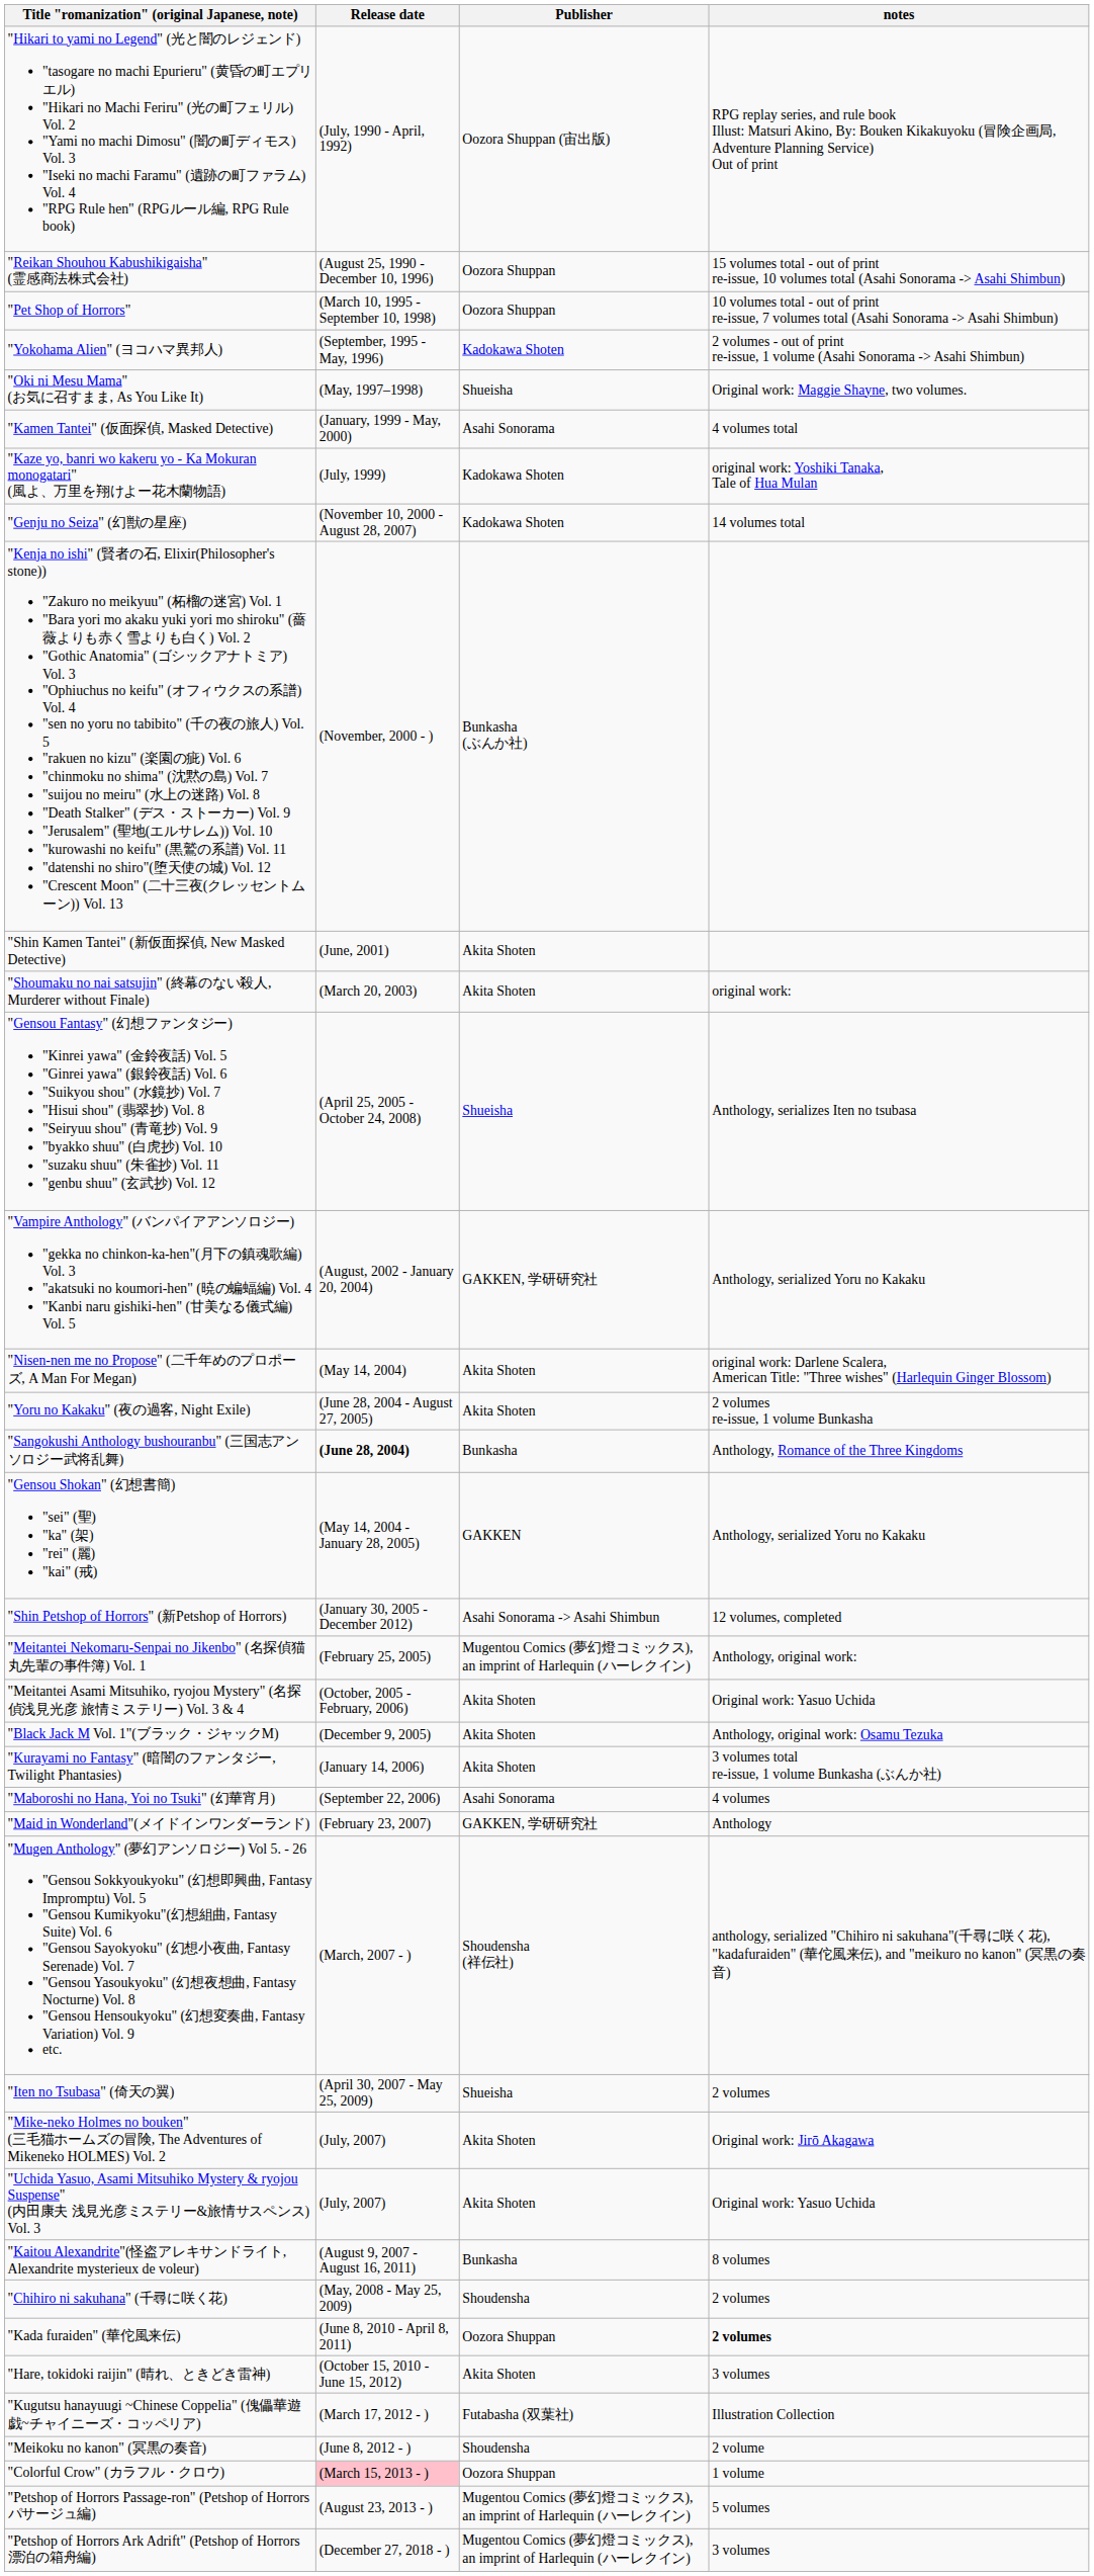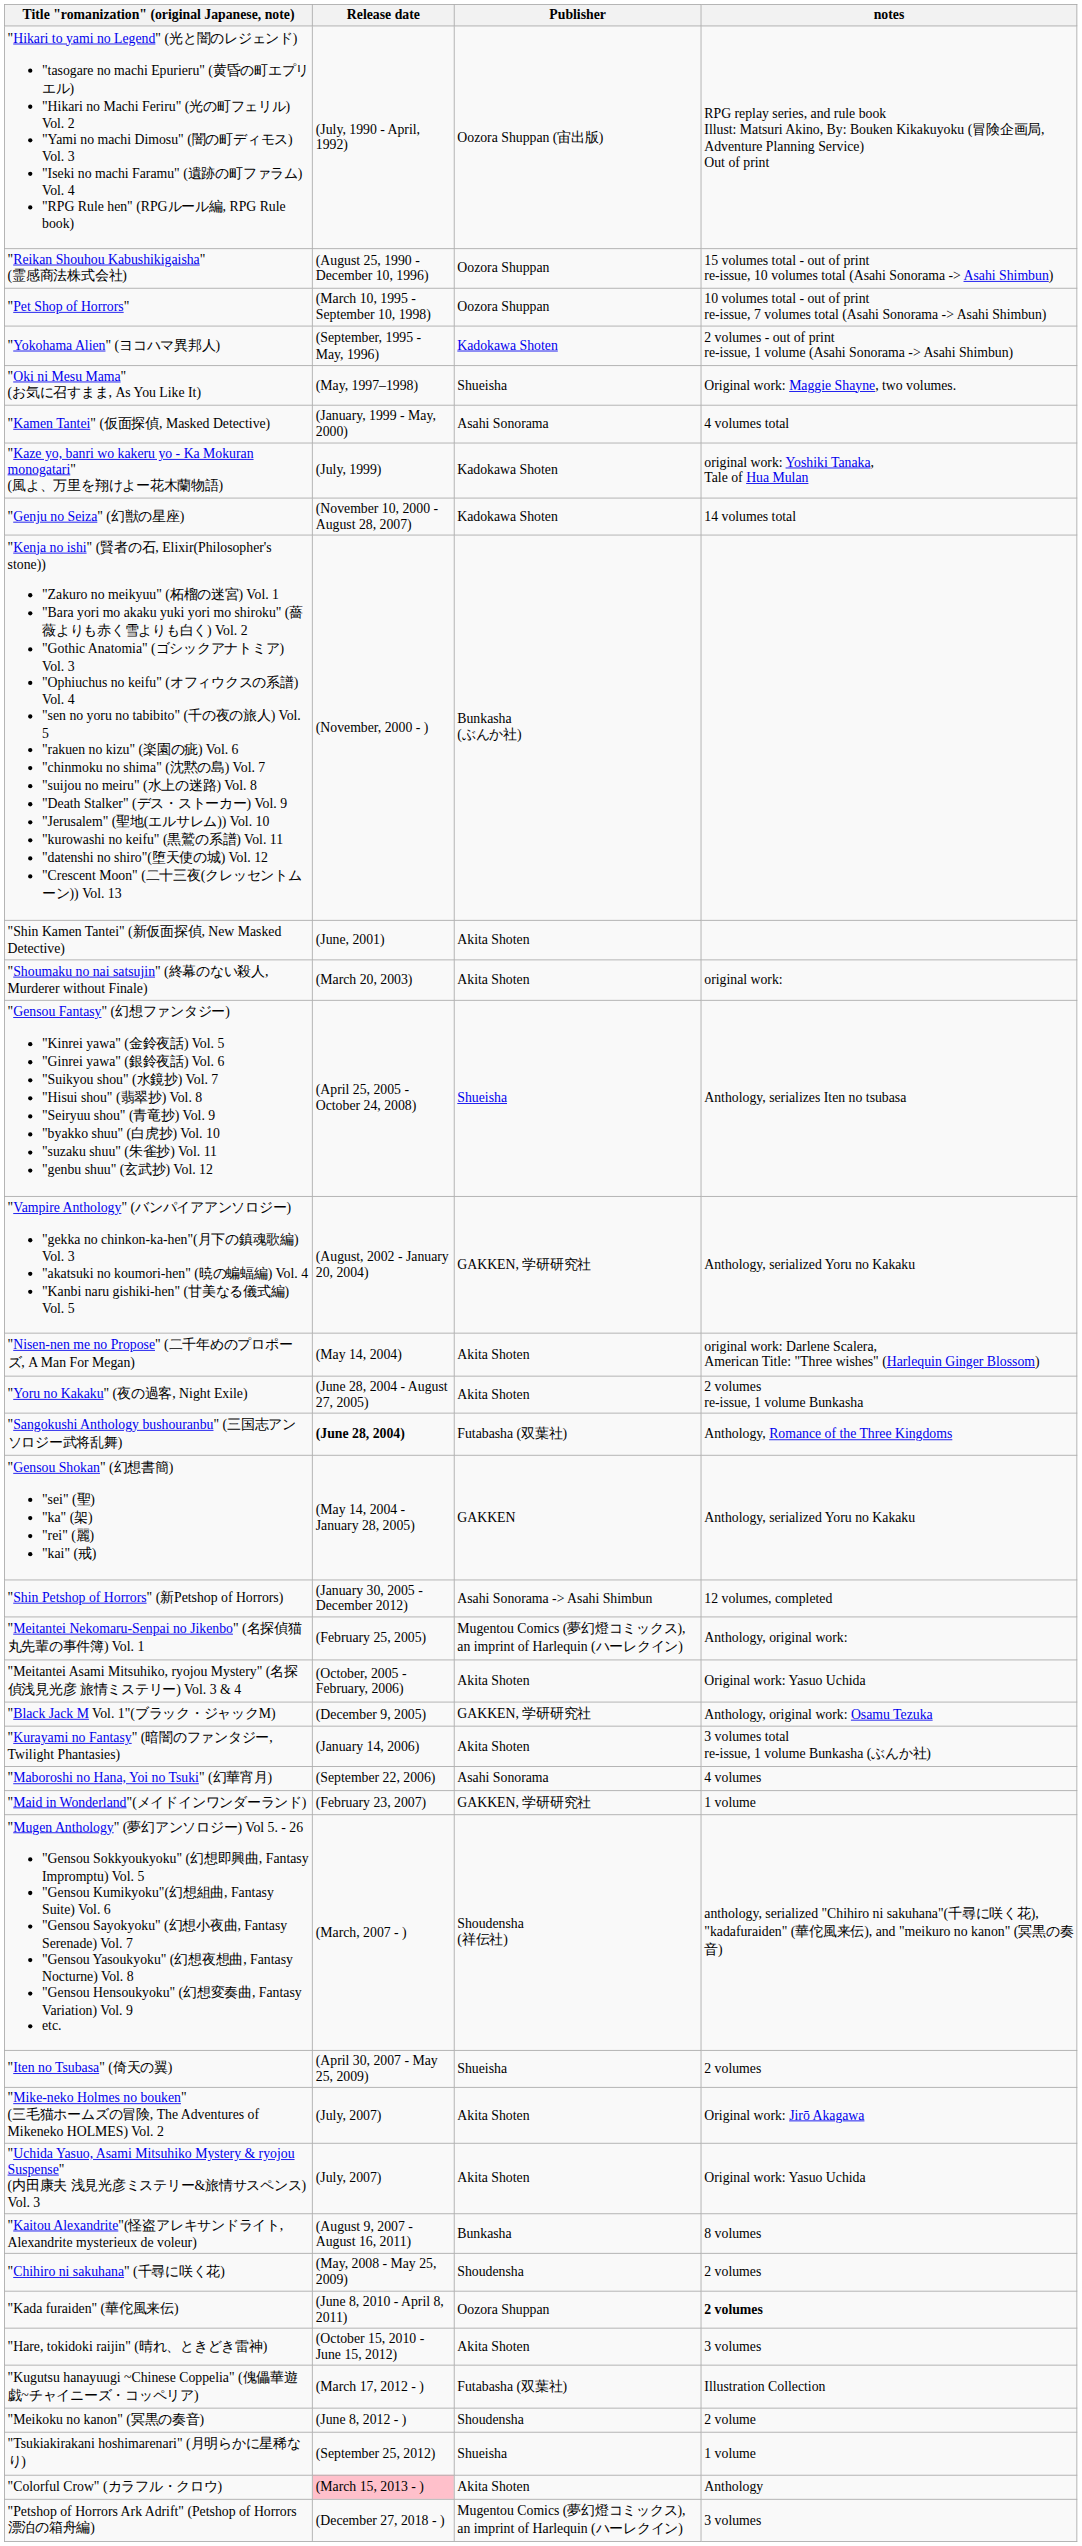"Sangokushi Anthology bushouranbu" (三国志アンソロジー武将乱舞) | Publisher: Bunkasha -> Futabasha (双葉社)
"Black Jack M Vol. 1"(ブラック・ジャックM) | Publisher: Akita Shoten -> GAKKEN, 学研研究社
"Maid in Wonderland"(メイドインワンダーランド) | notes: Anthology -> 1 volume
+ row: "Tsukiakirakani hoshimarenari" (月明らかに星稀なり) | (September 25, 2012) | Shueisha | 1 volume
"Colorful Crow" (カラフル・クロウ) | Publisher: Oozora Shuppan -> Akita Shoten
"Colorful Crow" (カラフル・クロウ) | notes: 1 volume -> Anthology
- row: "Petshop of Horrors Passage-ron" (Petshop of Horrors パサージュ編) | (August 23, 2013 - ) | Mugentou Comics (夢幻燈コミックス), an imprint of Harlequin (ハーレクイン) | 5 volumes
